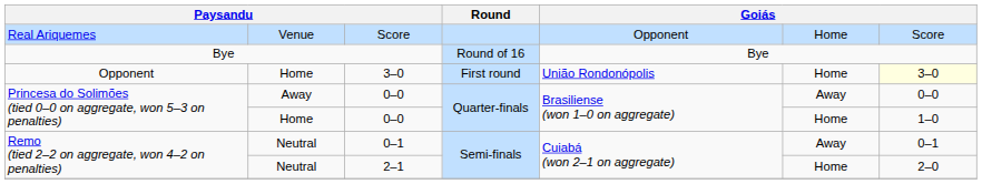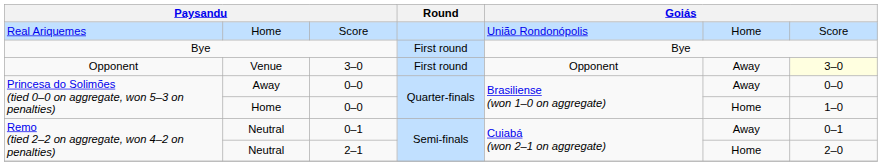row 2 | column 2: Venue -> Home
row 2 | column 5: Opponent -> União Rondonópolis
row 3 | Round: Round of 16 -> First round
row 4 | column 2: Home -> Venue
row 4 | column 5: União Rondonópolis -> Opponent
row 4 | column 6: Home -> Away
